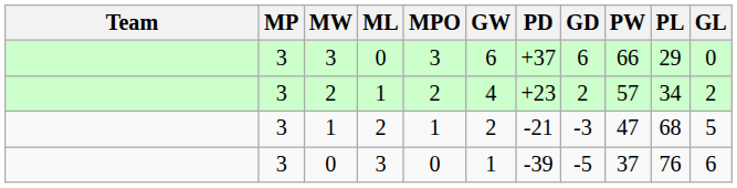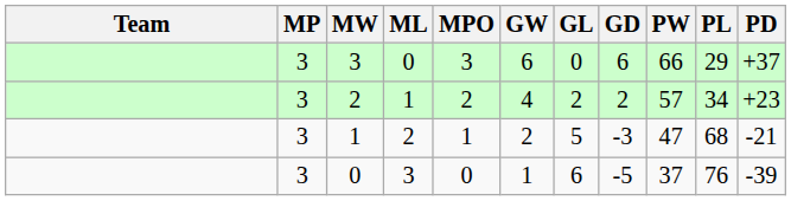columns swapped: GL <-> PD
